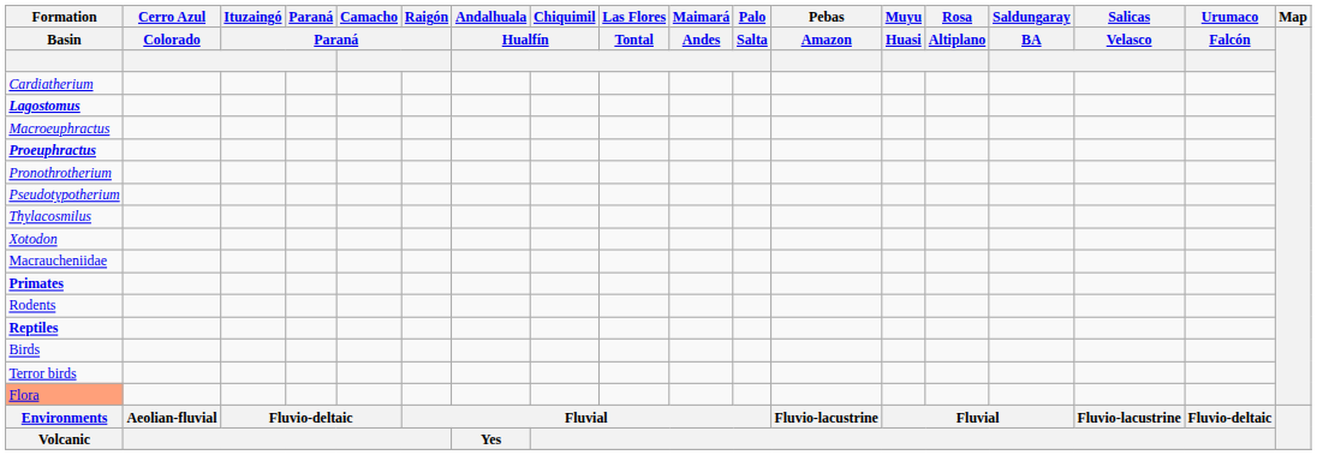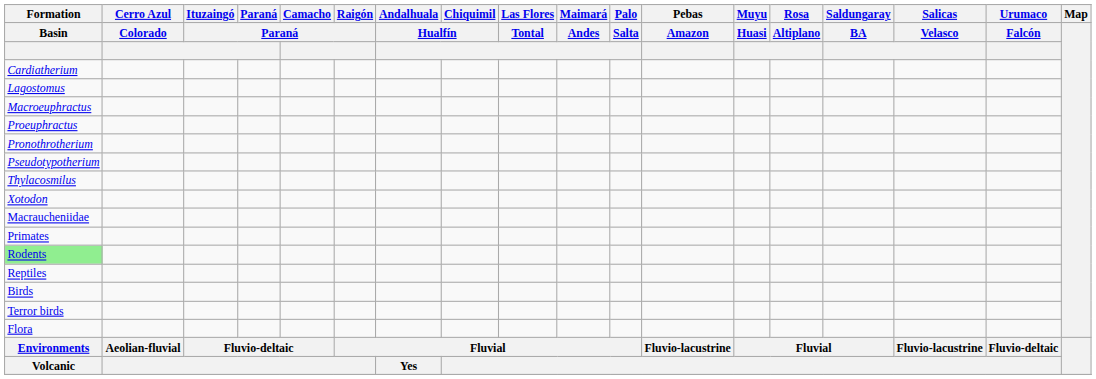Lagostomus | Formation / Basin: bold -> normal
Proeuphractus | Formation / Basin: bold -> normal
Primates | Formation / Basin: bold -> normal
Rodents | Formation / Basin: no background -> lightgreen background
Reptiles | Formation / Basin: bold -> normal
Flora | Formation / Basin: lightsalmon background -> no background
